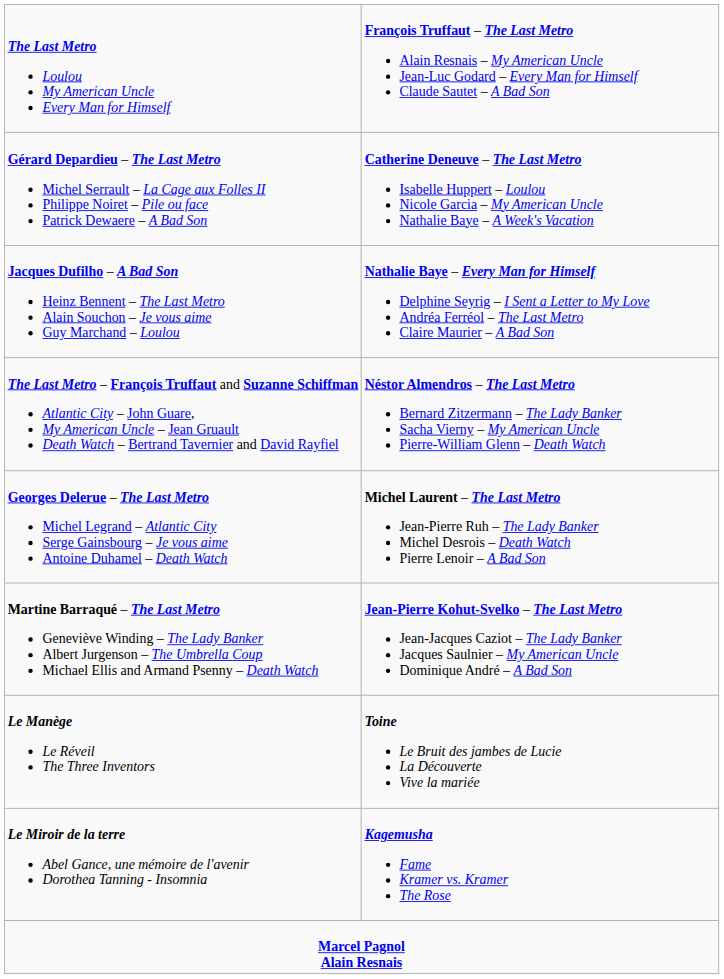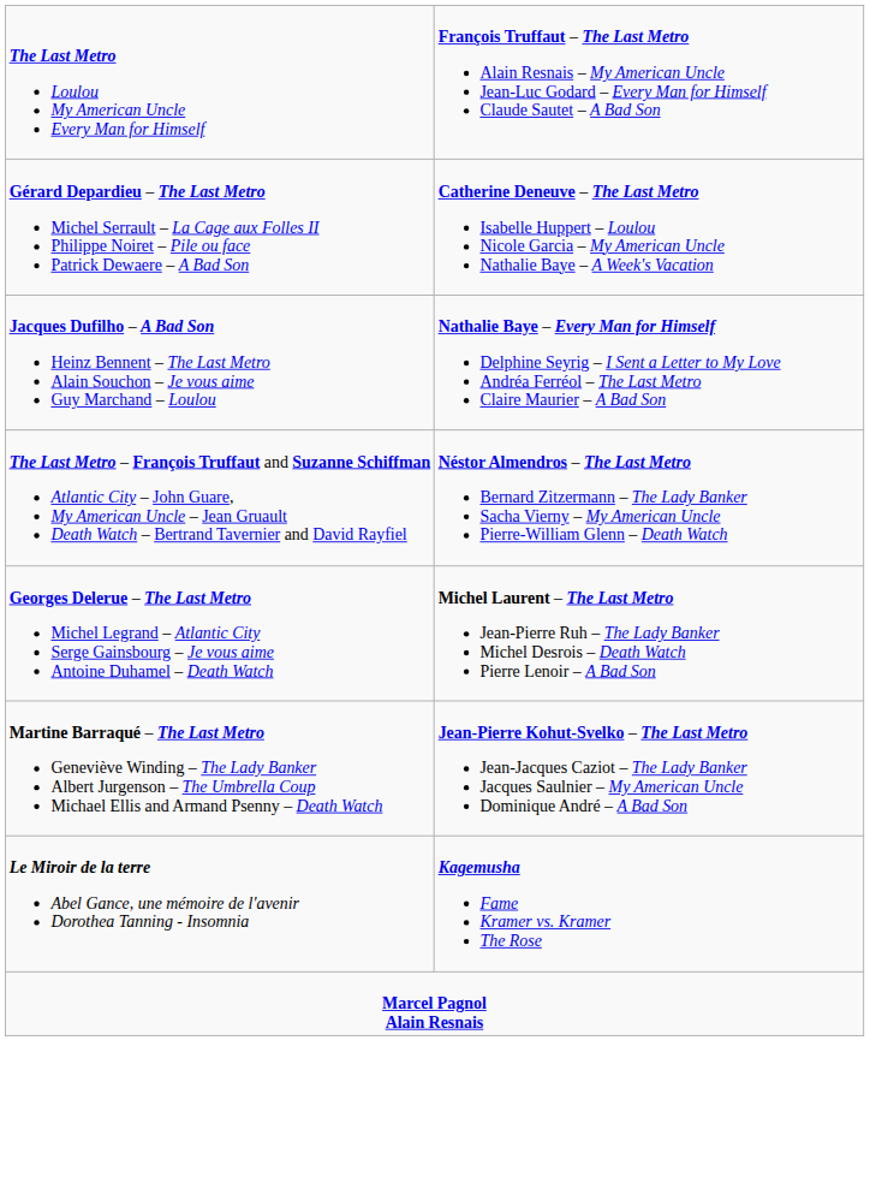- row: Le Manège Le Réveil The Three Inventors | Toine Le Bruit des jambes de Lucie La Découverte Vive la mariée
